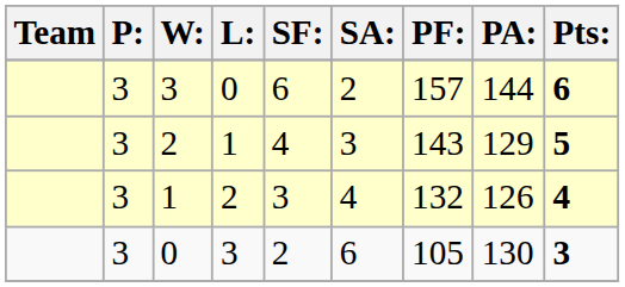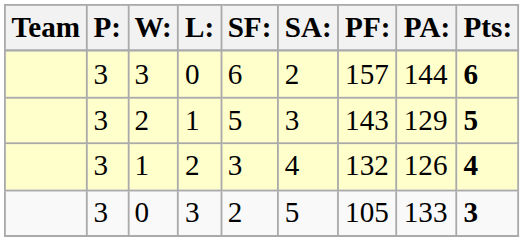row 3 | SF:: 4 -> 5
row 5 | SA:: 6 -> 5
row 5 | PA:: 130 -> 133
